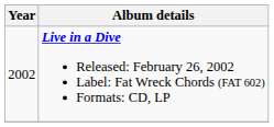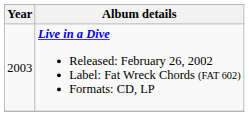row 2 | Year: 2002 -> 2003
